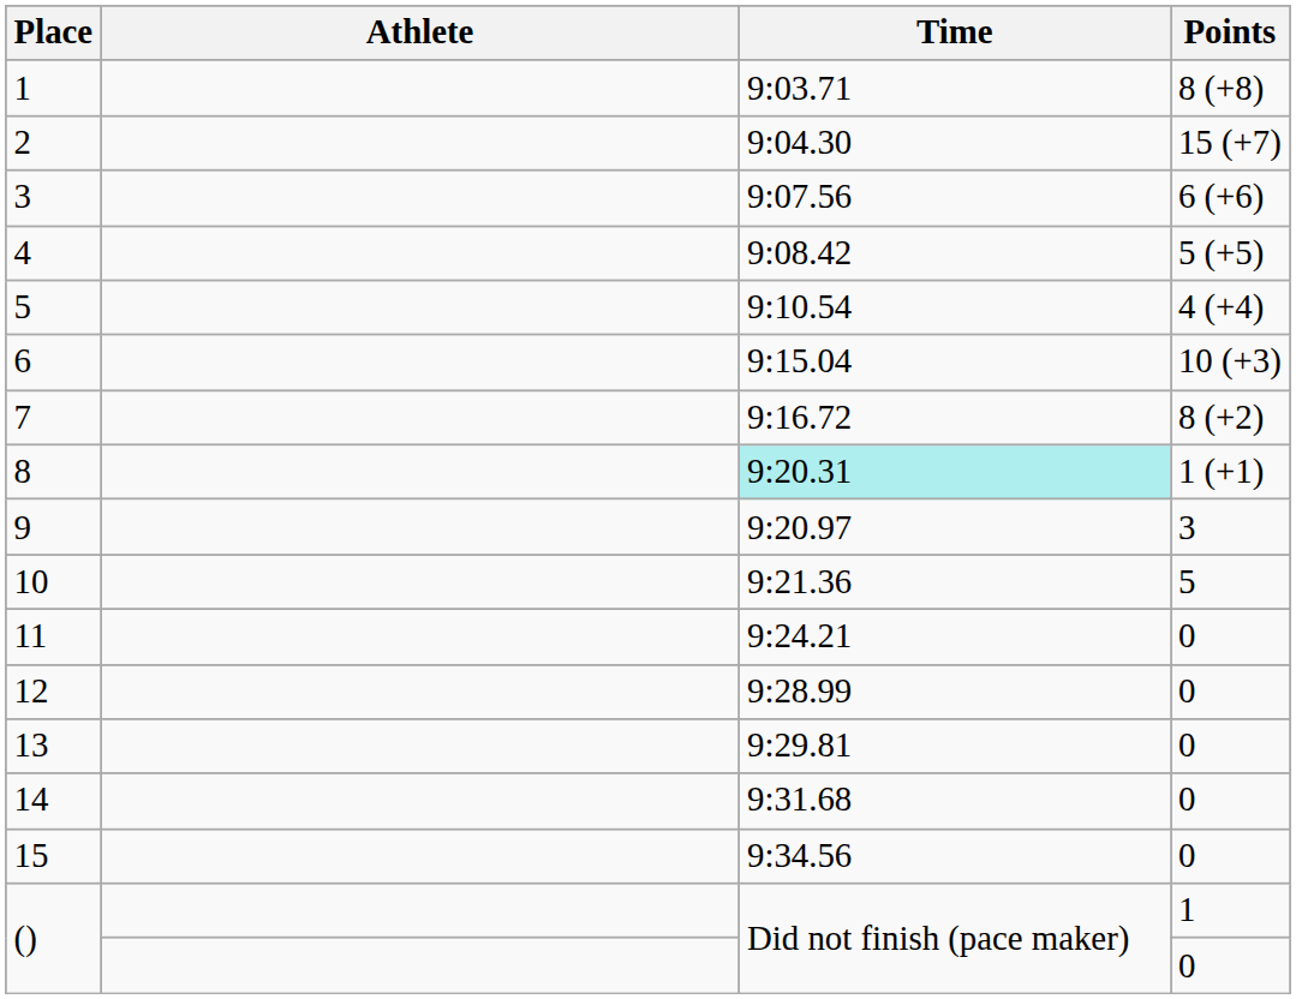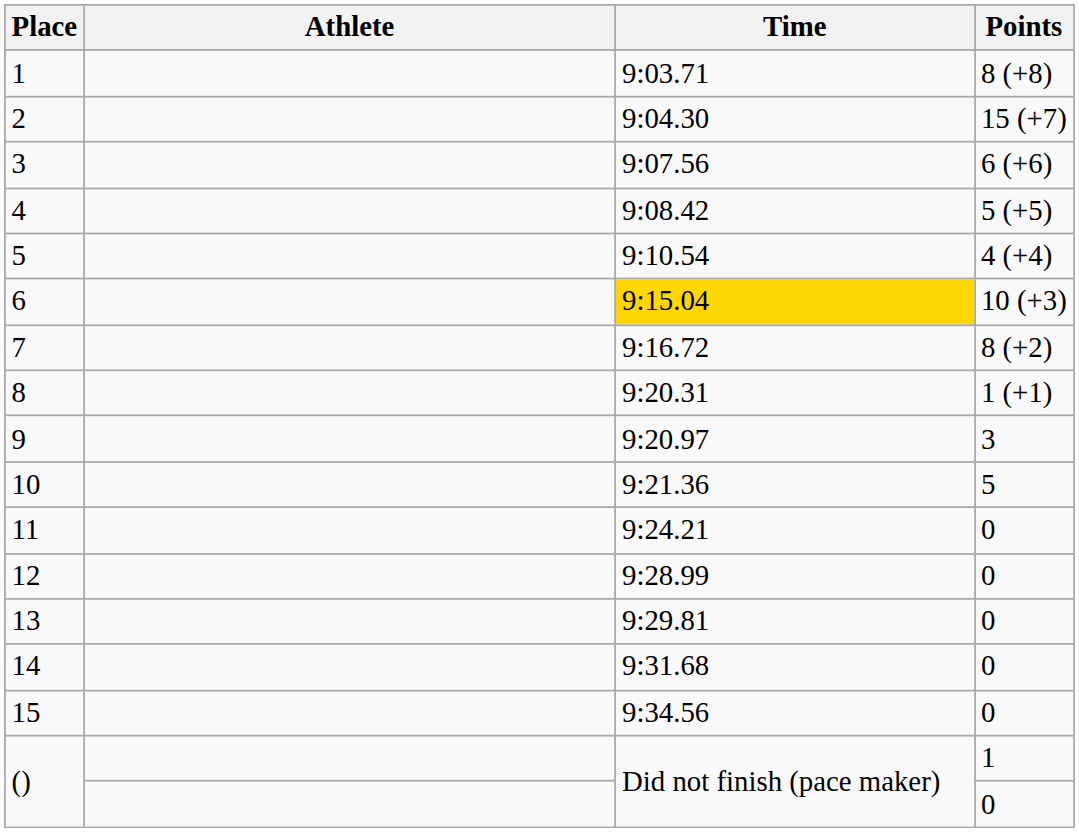6 | Time: no background -> gold background
8 | Time: paleturquoise background -> no background
